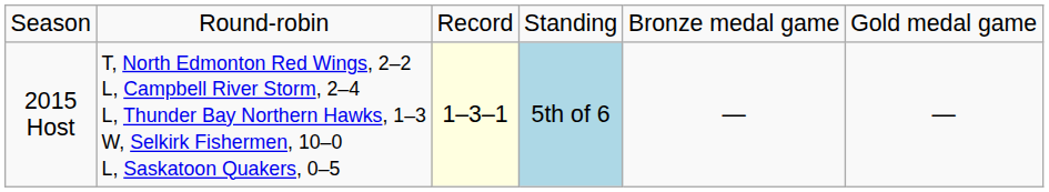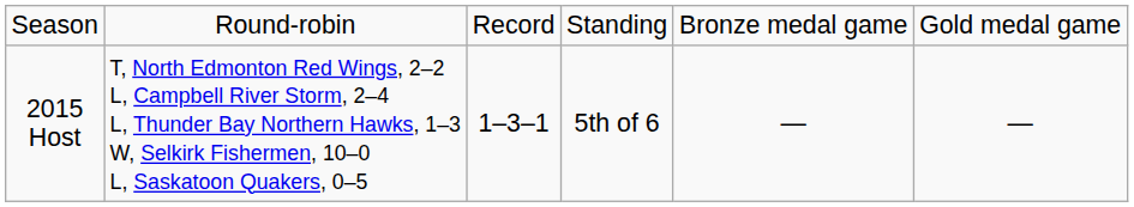2015 Host | column 3: lightyellow background -> no background
2015 Host | column 4: lightblue background -> no background
